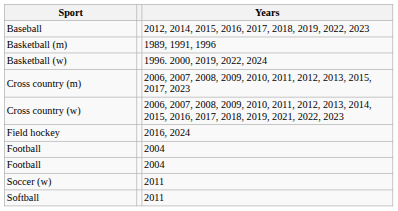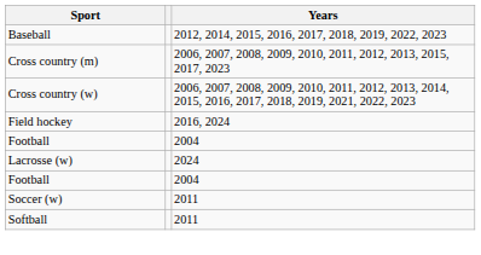- row: Basketball (m) | 1989, 1991, 1996
- row: Basketball (w) | 1996. 2000, 2019, 2022, 2024
+ row: Lacrosse (w) | 2024
